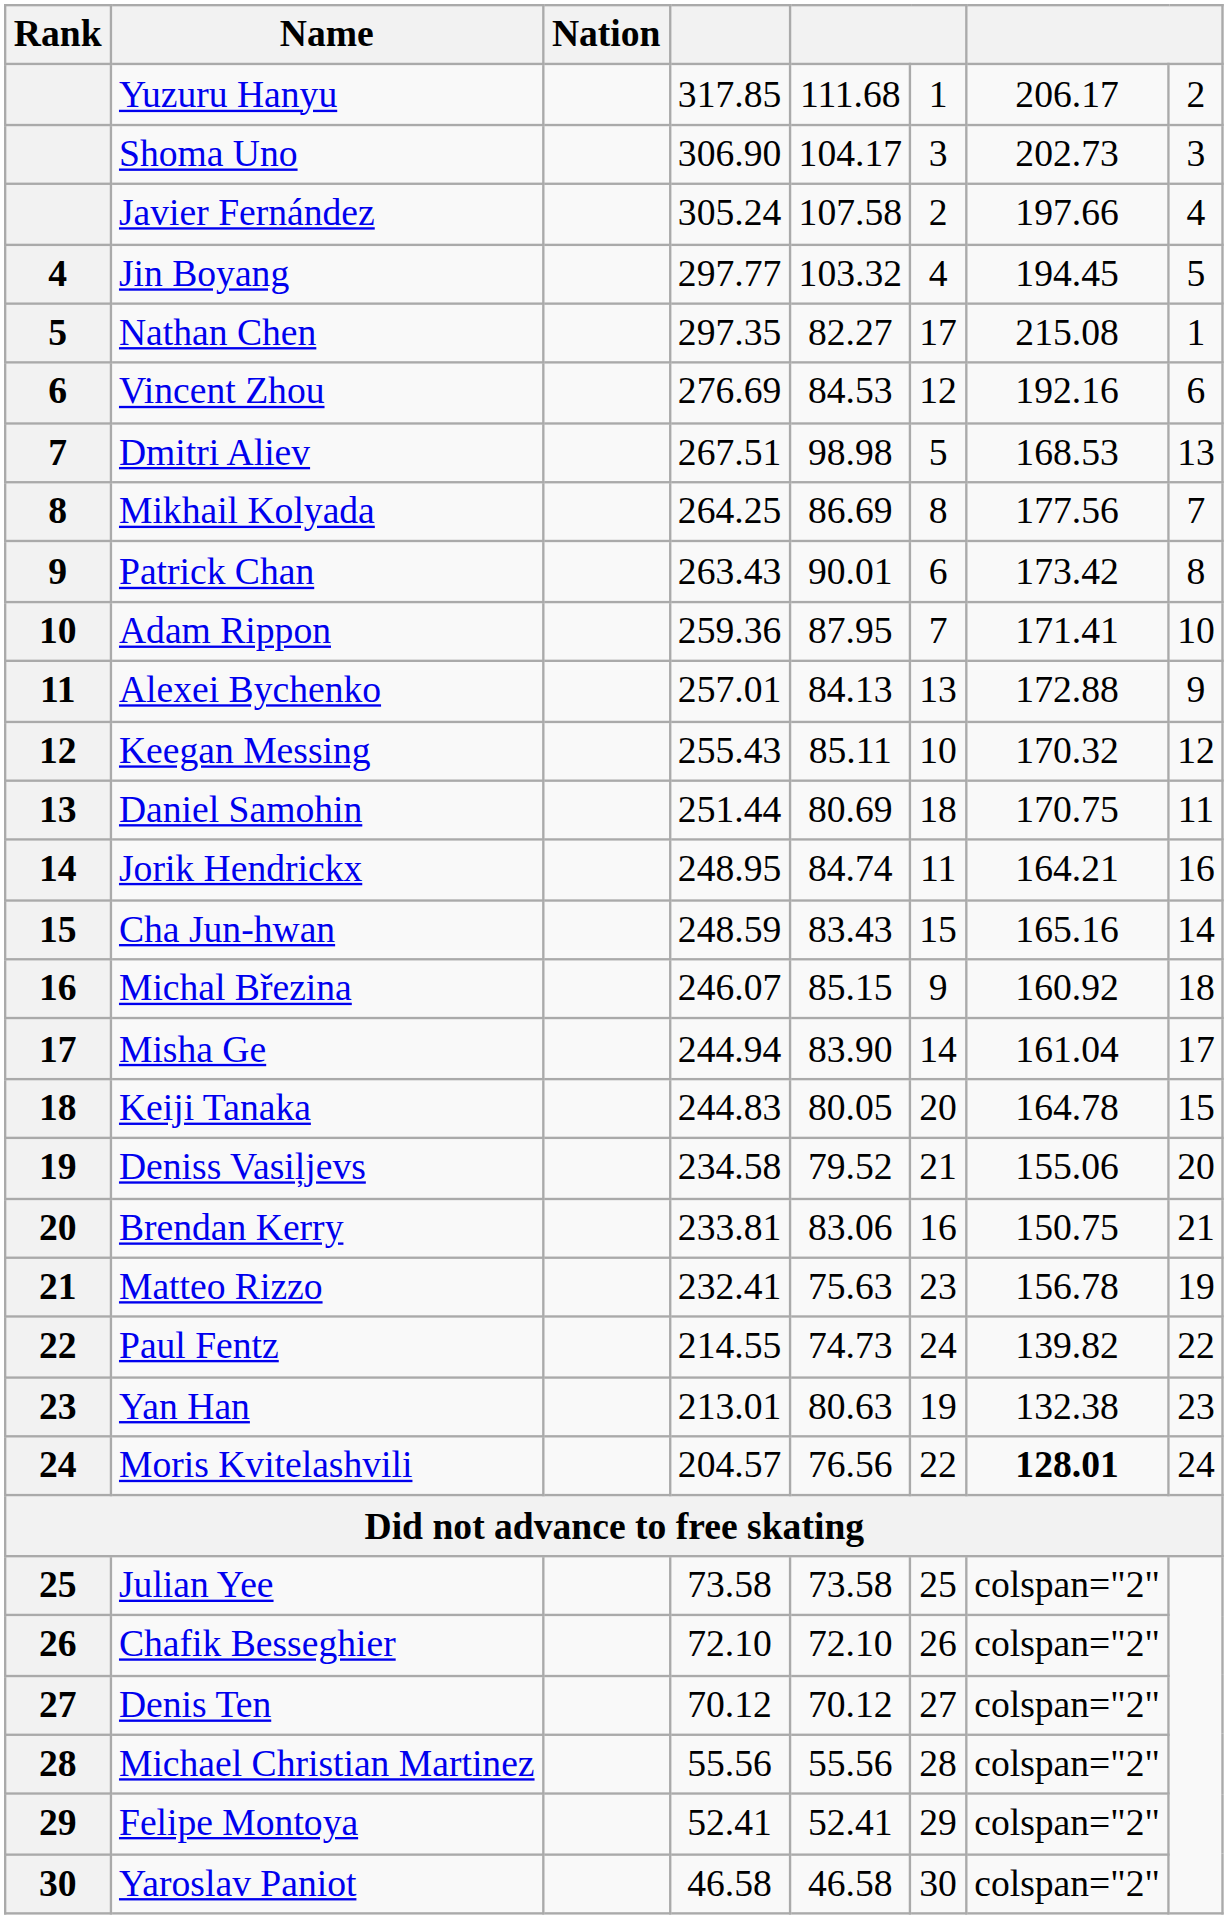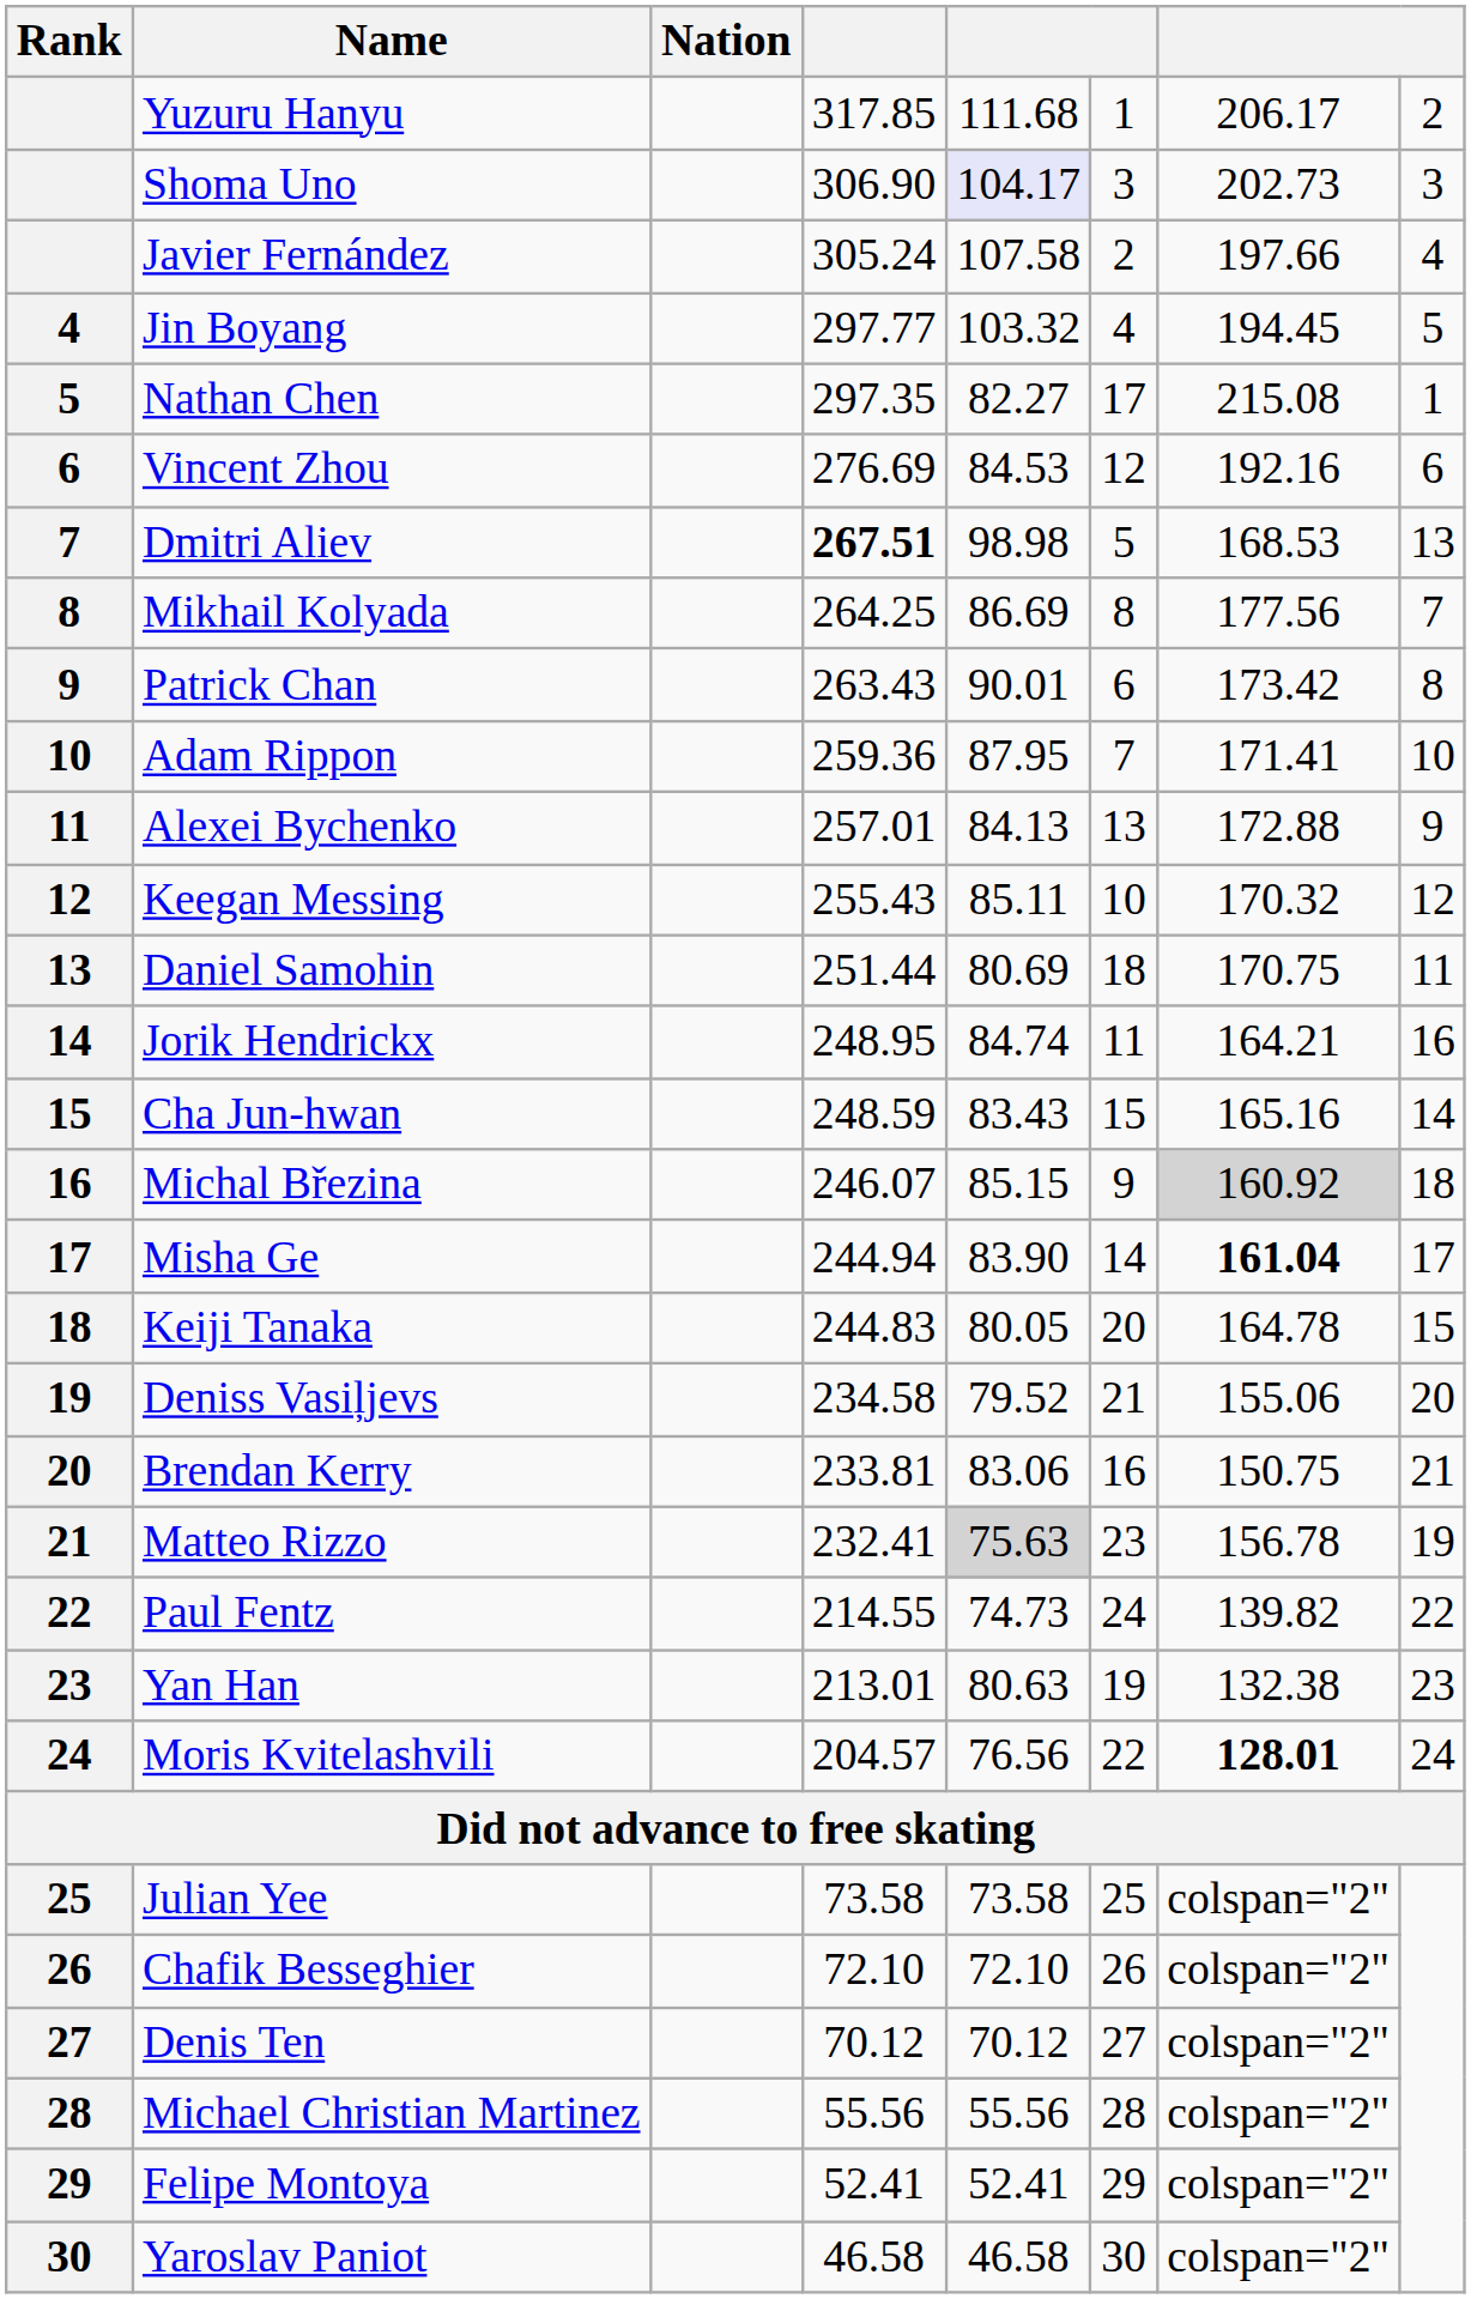Shoma Uno | column 5: no background -> lavender background
Dmitri Aliev | column 4: normal -> bold
Michal Březina | column 7: no background -> lightgrey background
Misha Ge | column 7: normal -> bold
Matteo Rizzo | column 5: no background -> lightgrey background
